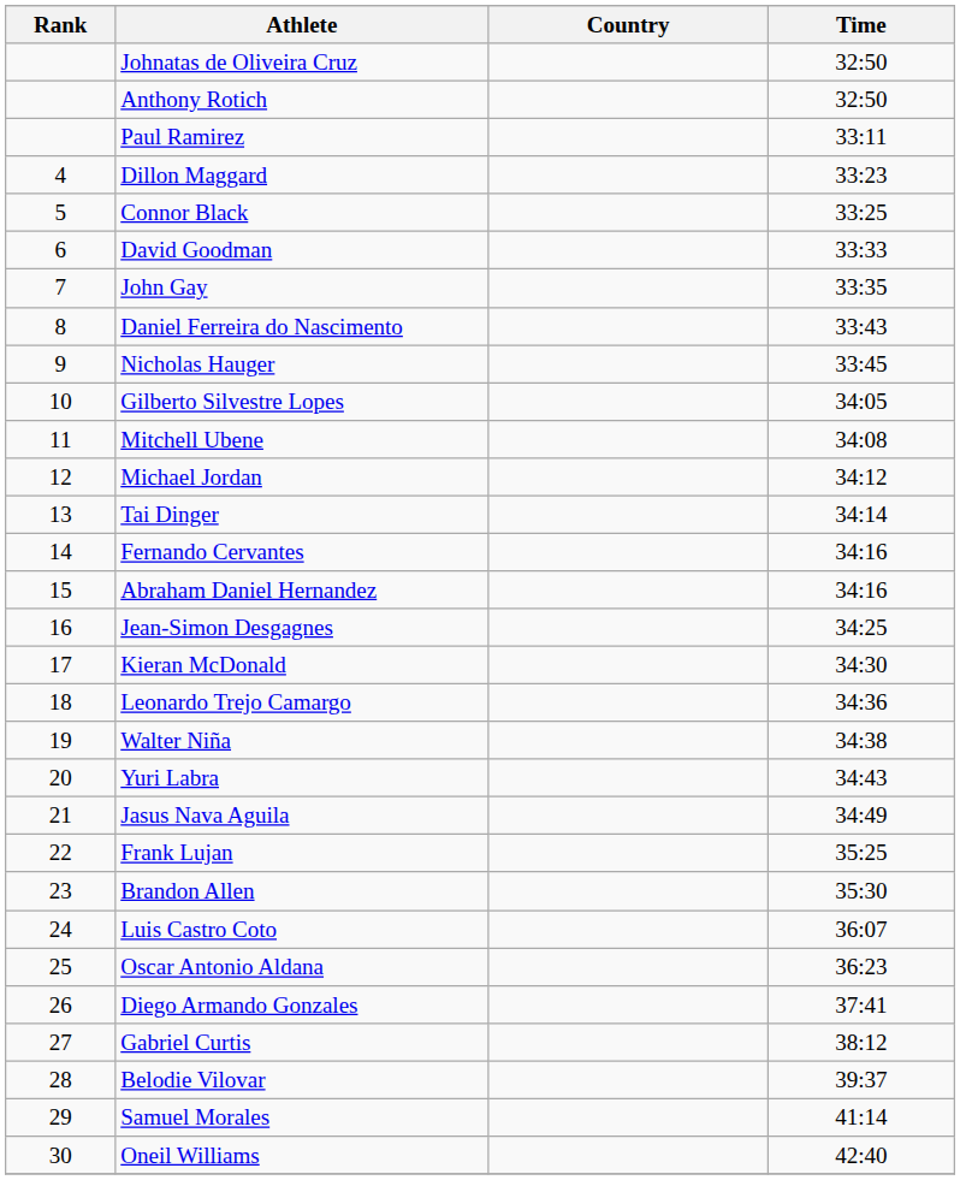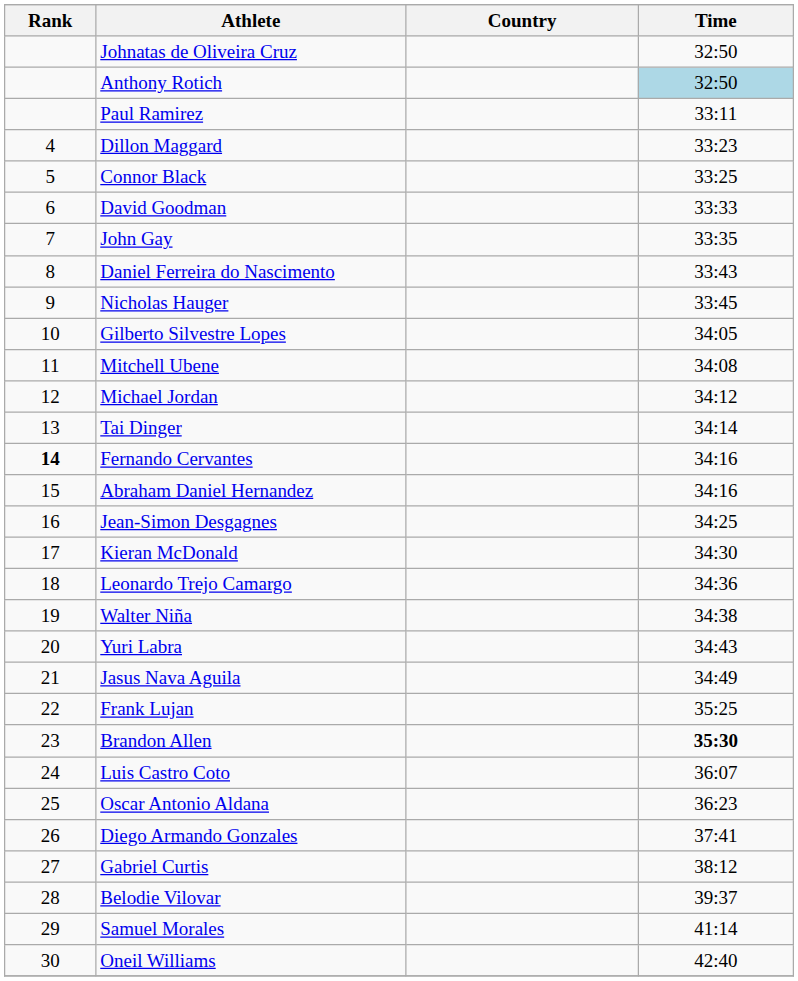Anthony Rotich | Time: no background -> lightblue background
Fernando Cervantes | Rank: normal -> bold
Brandon Allen | Time: normal -> bold
